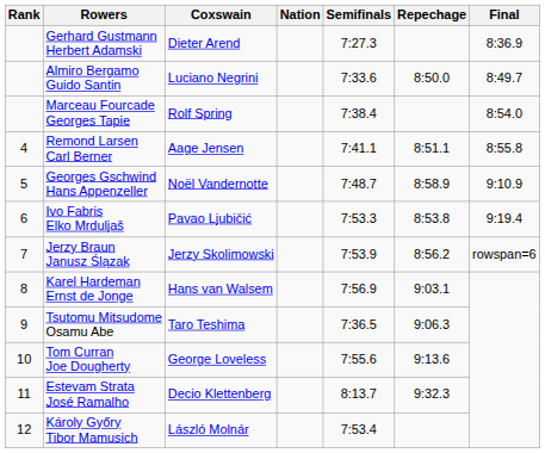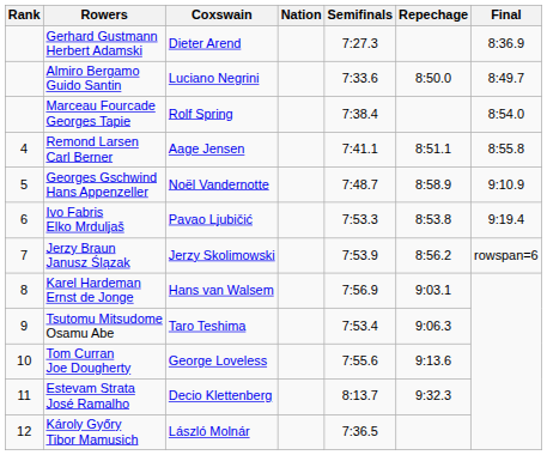Tsutomu Mitsudome Osamu Abe | Semifinals: 7:36.5 -> 7:53.4
Károly Győry Tibor Mamusich | Semifinals: 7:53.4 -> 7:36.5
